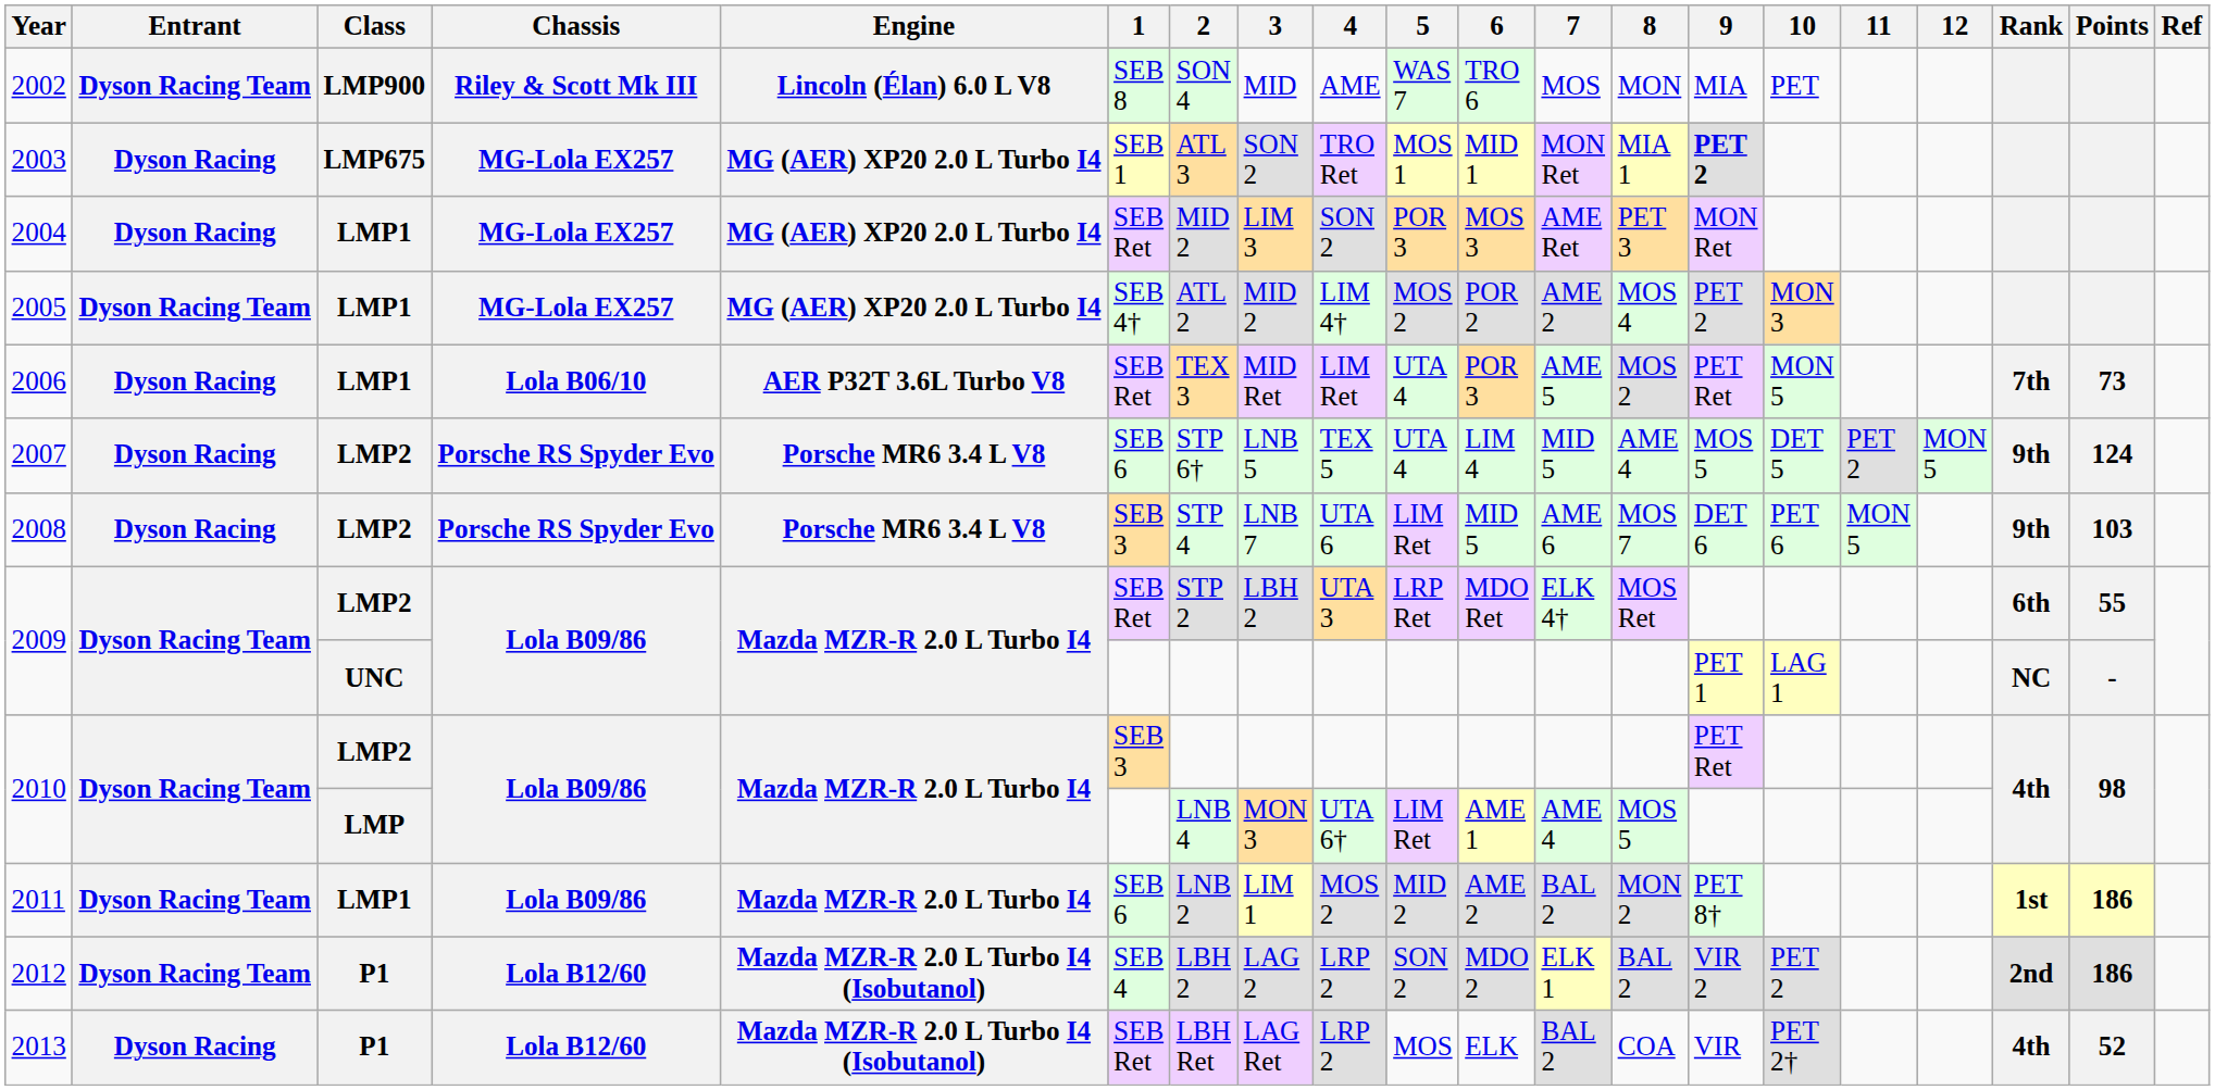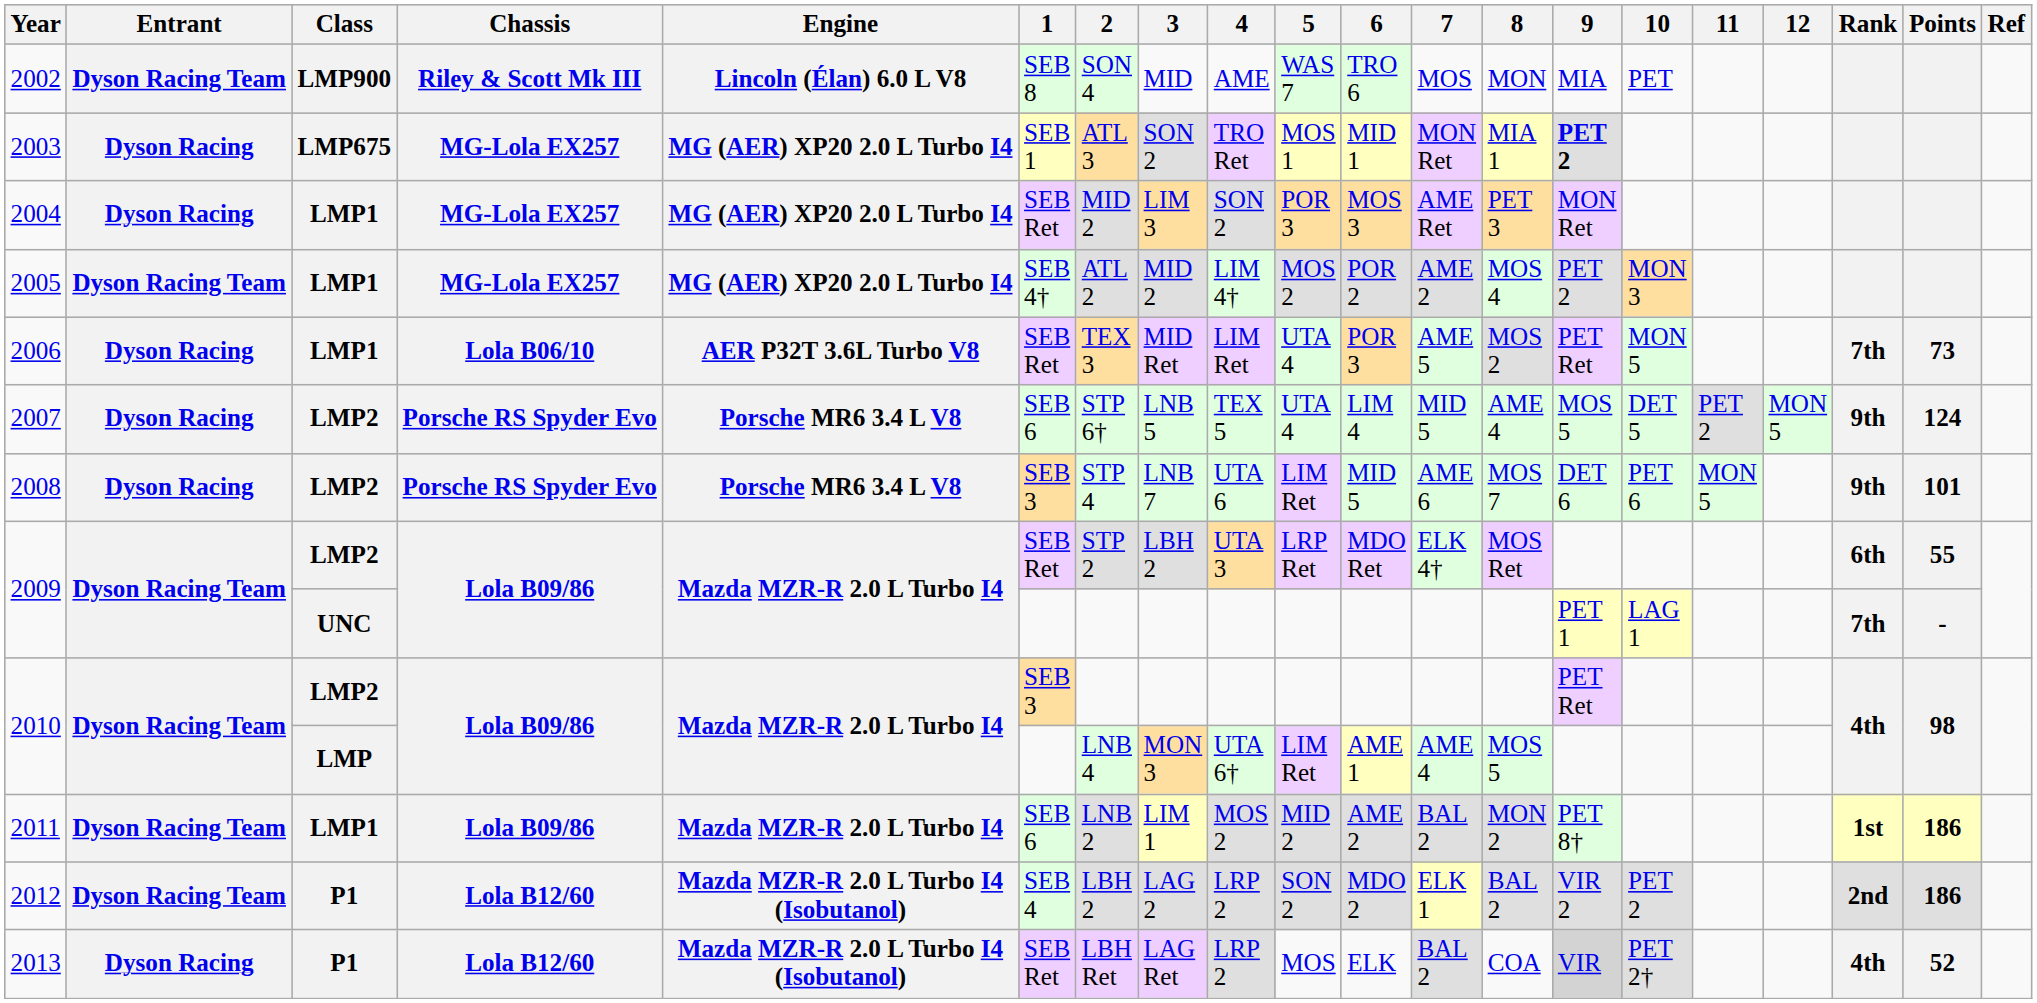2008 | Points: 103 -> 101
2009 / UNC | Rank: NC -> 7th
2013 | 9: no background -> lightgrey background
